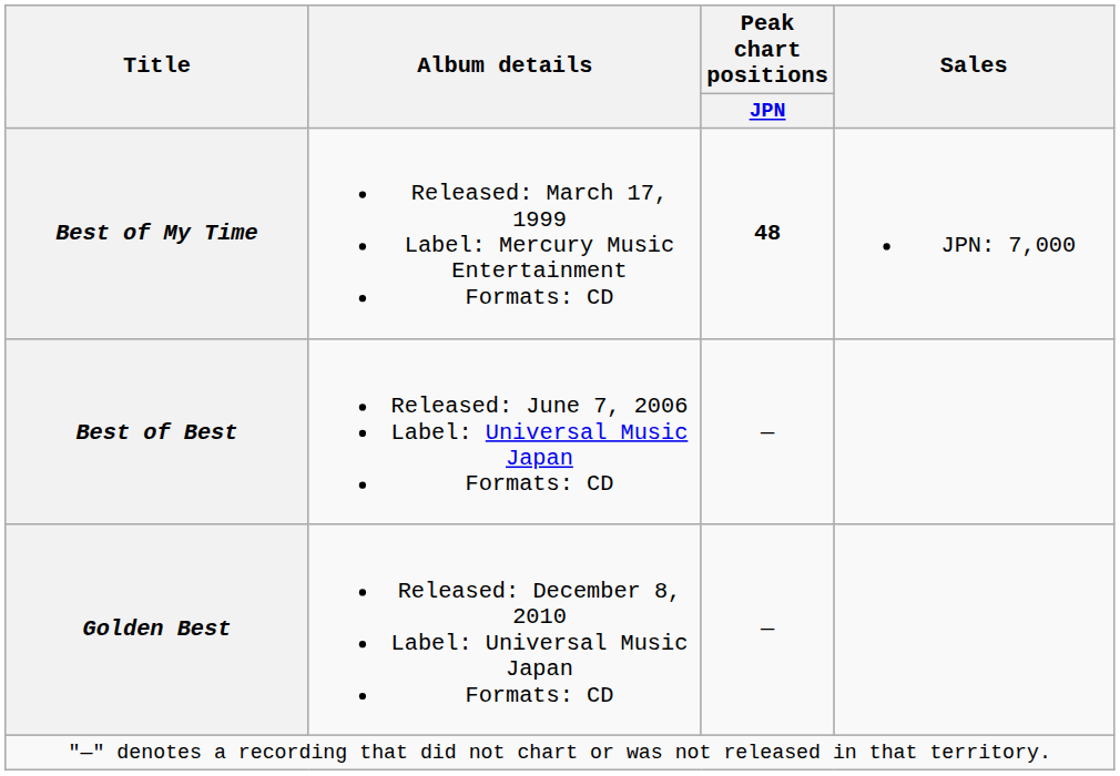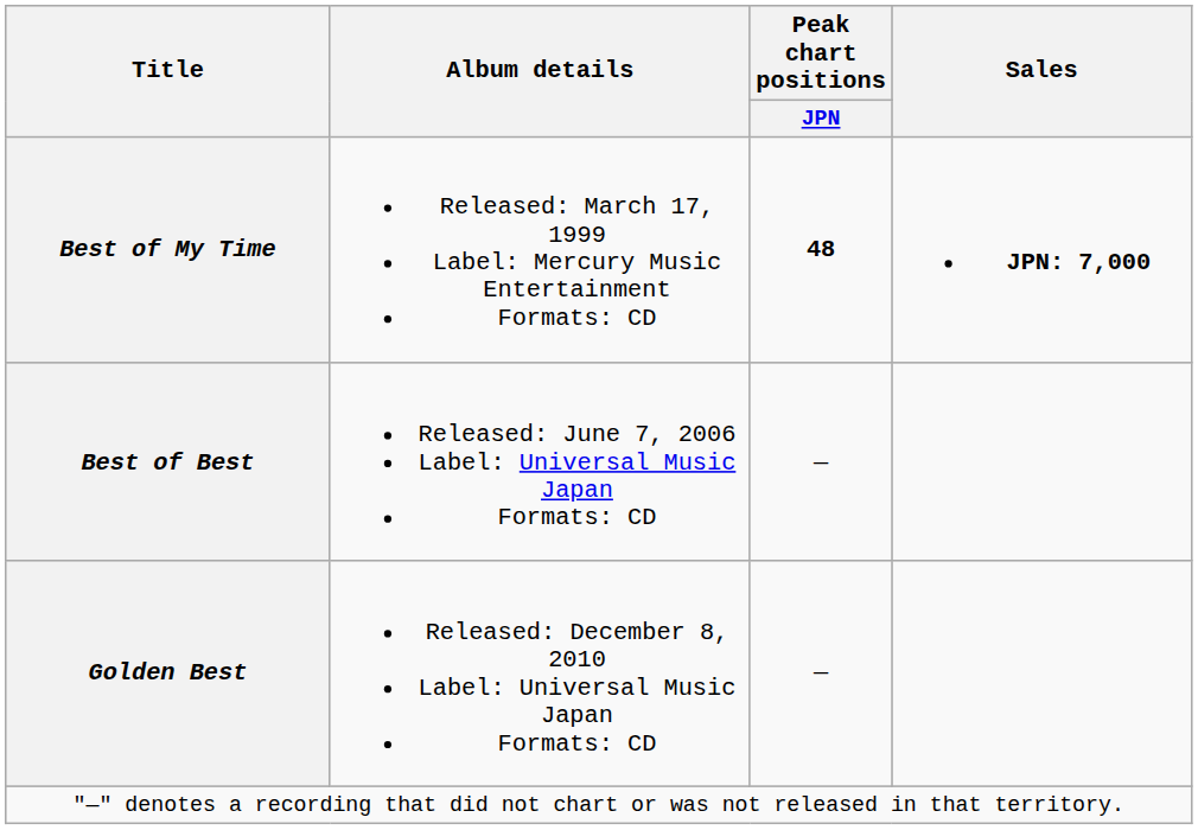Best of My Time | Sales: normal -> bold
